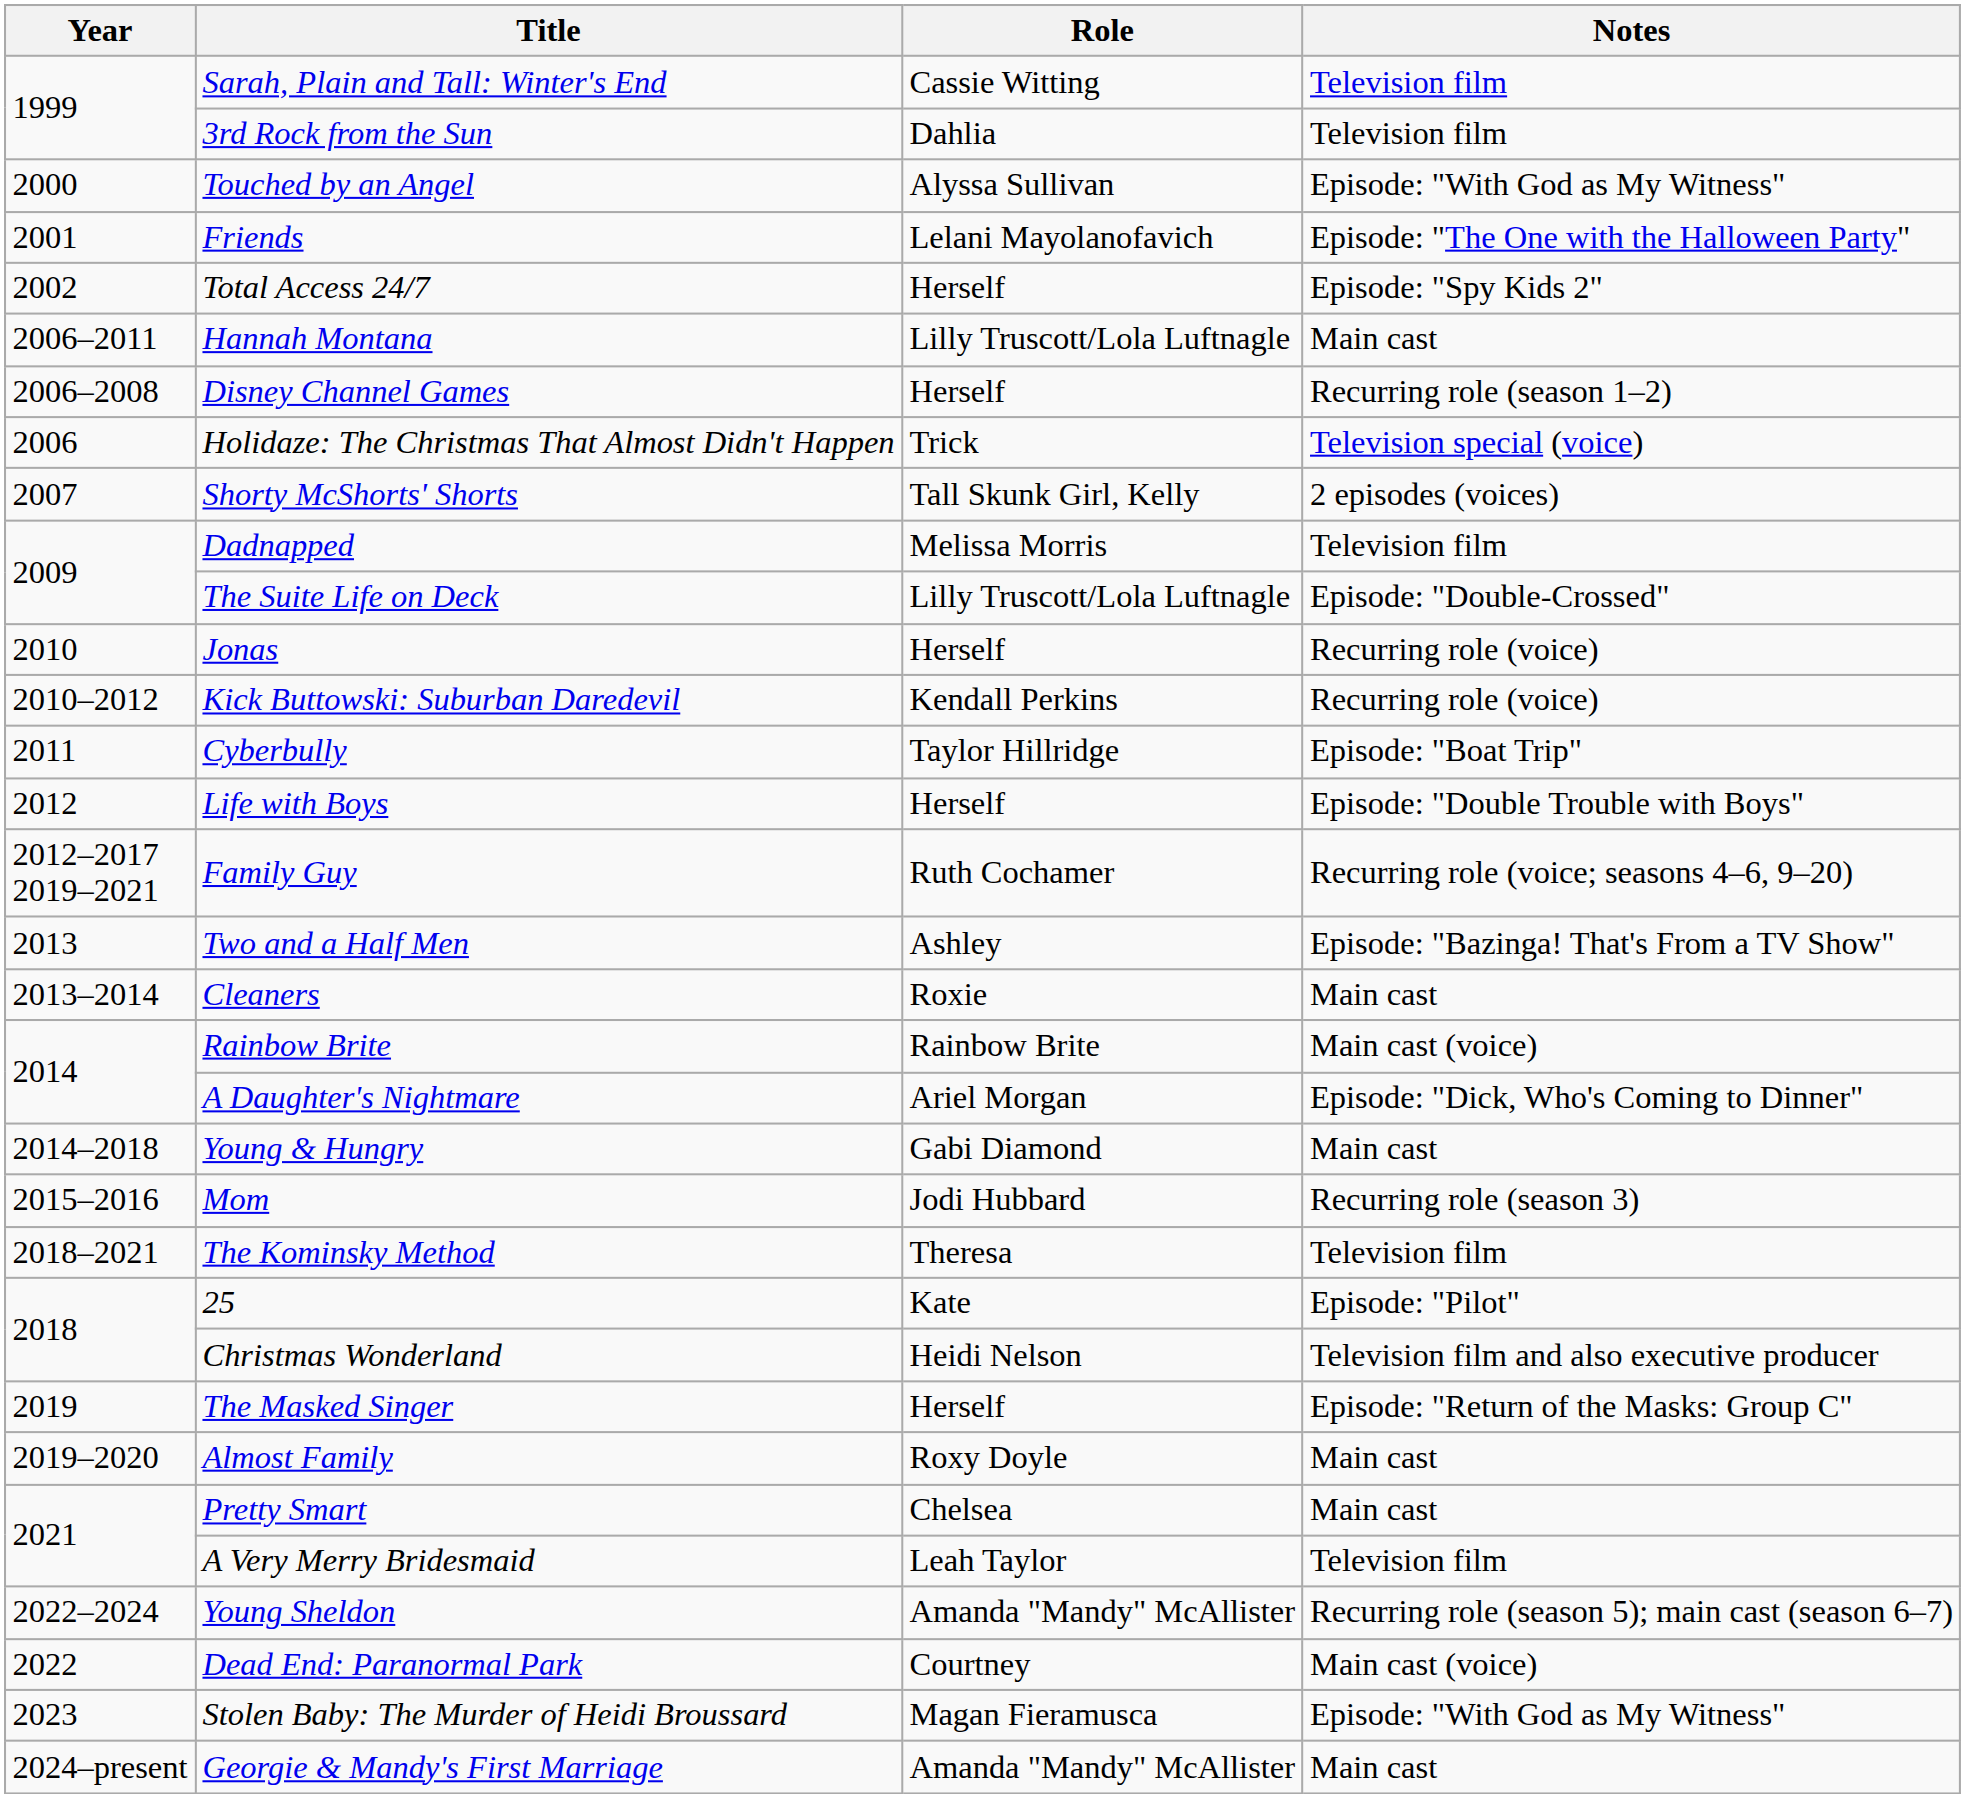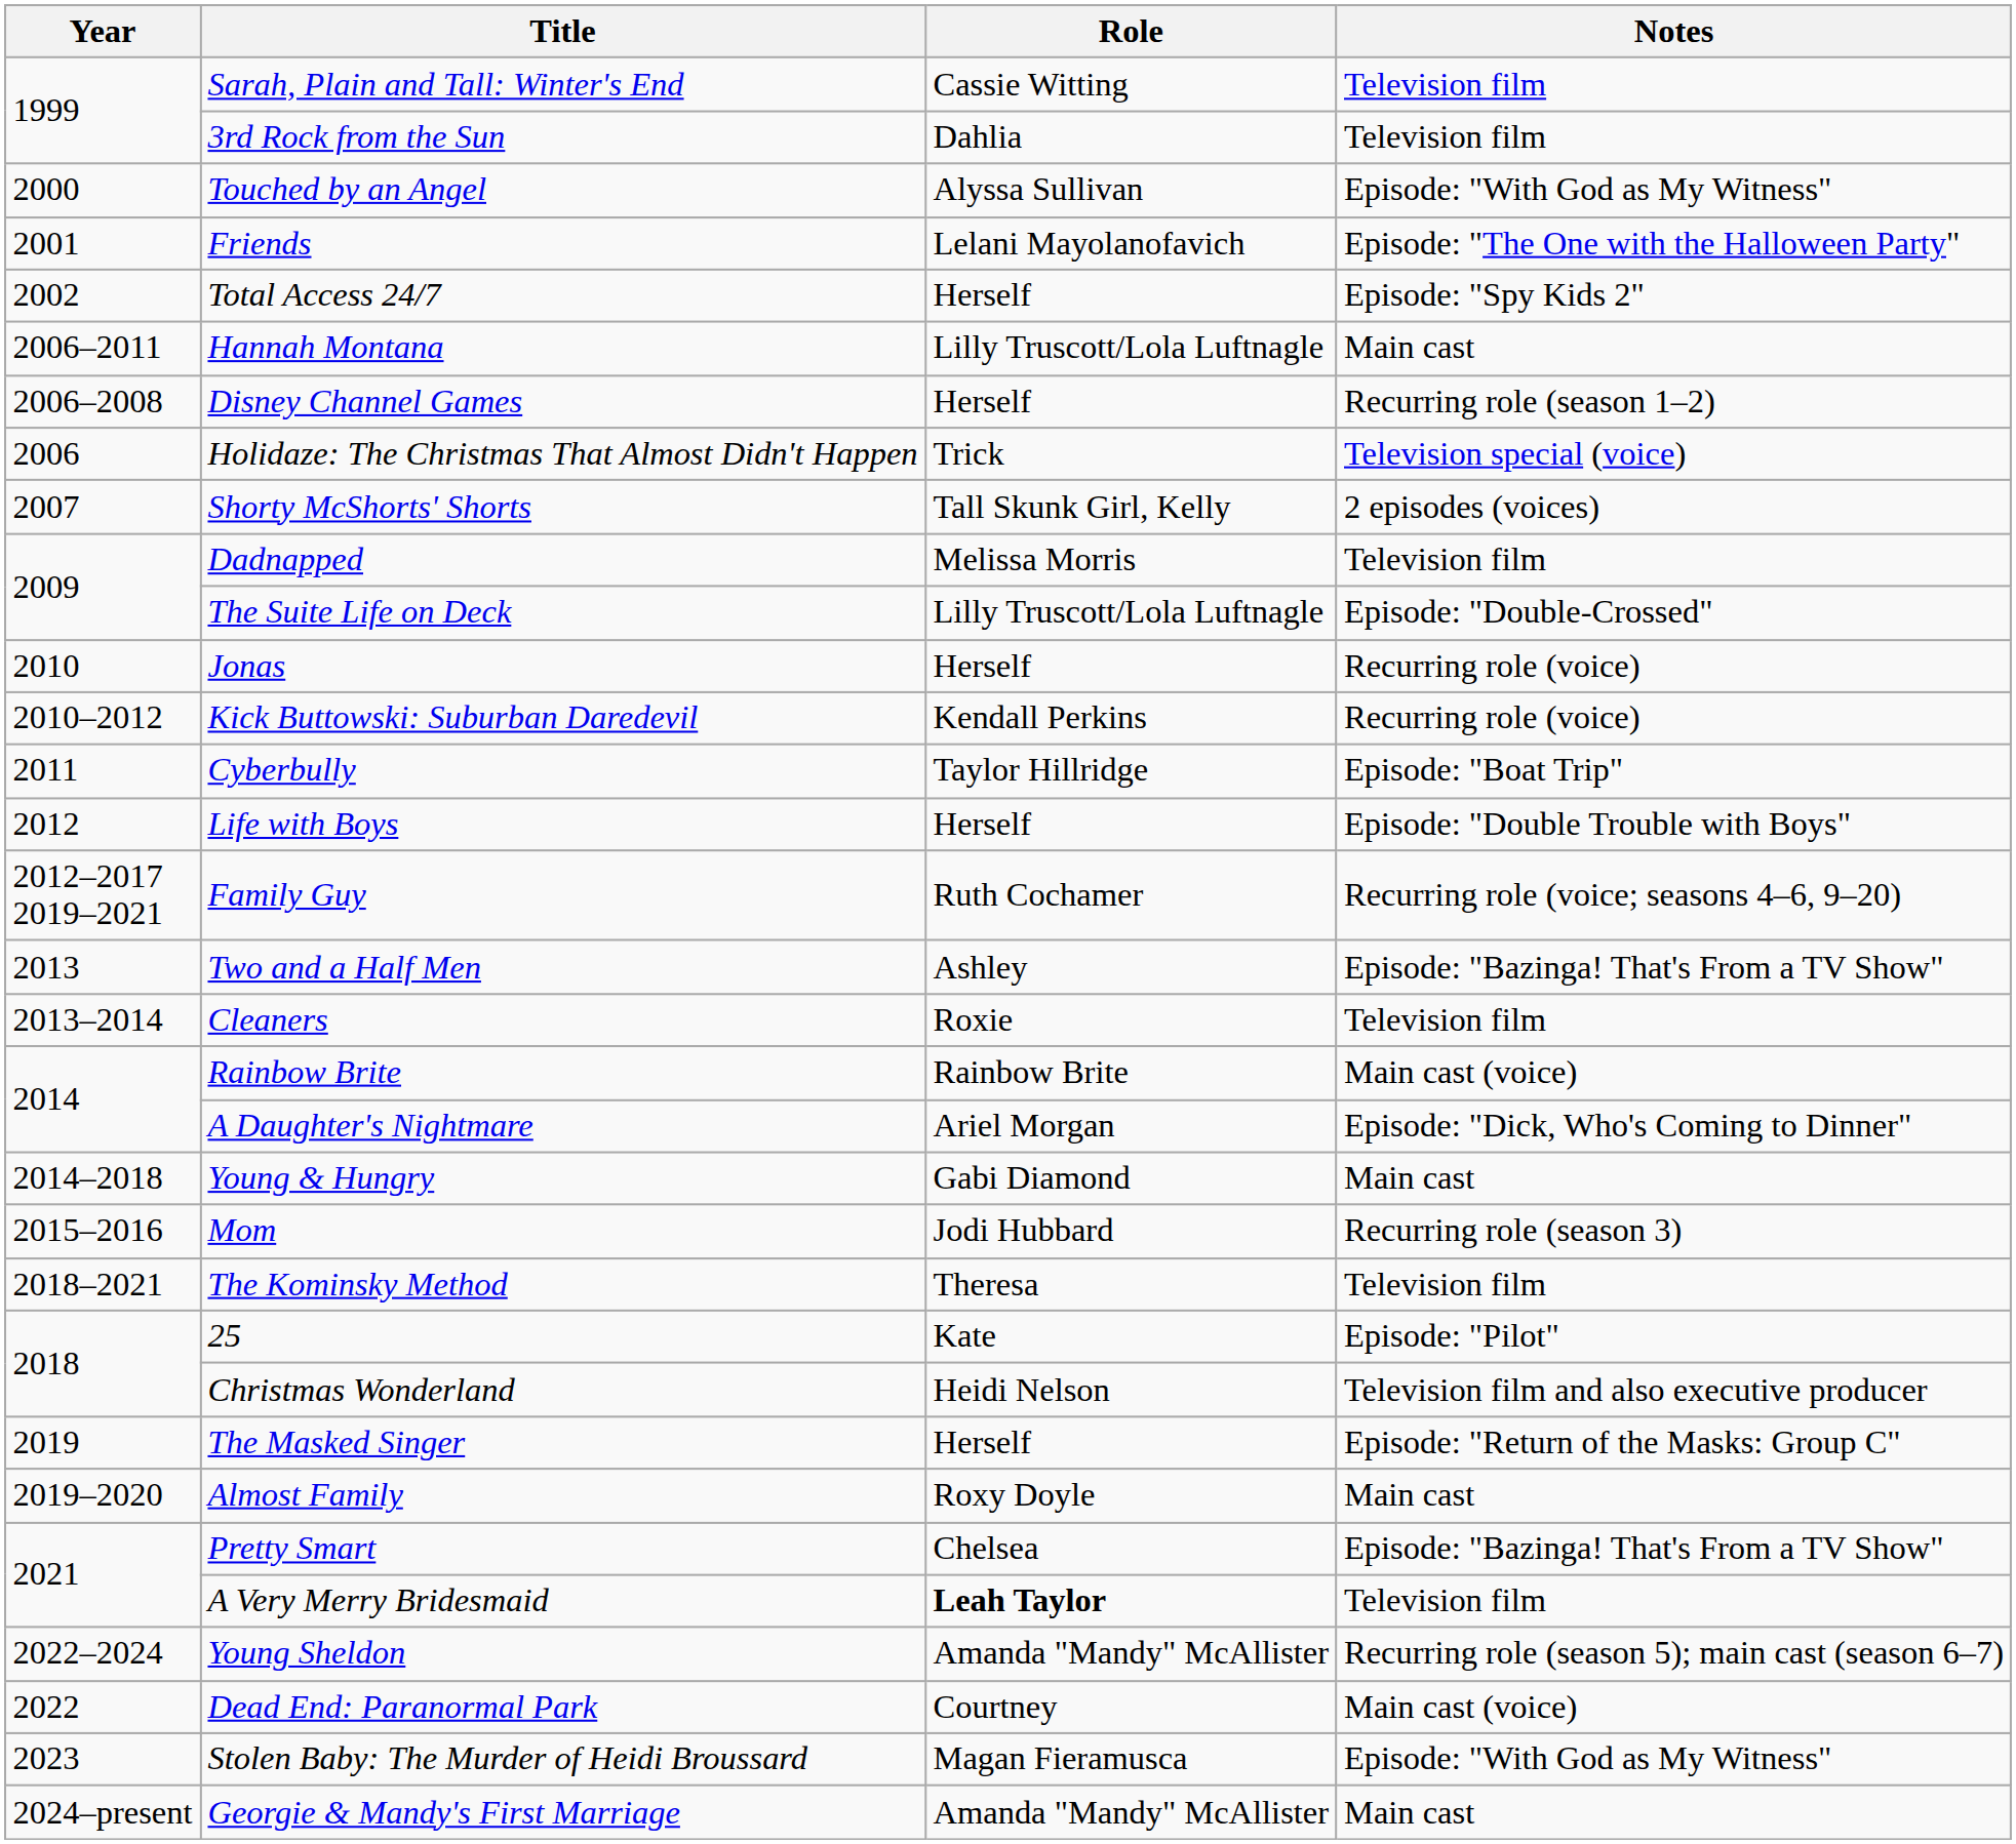Cleaners | Notes: Main cast -> Television film
Pretty Smart | Notes: Main cast -> Episode: "Bazinga! That's From a TV Show"
A Very Merry Bridesmaid | Role: normal -> bold
